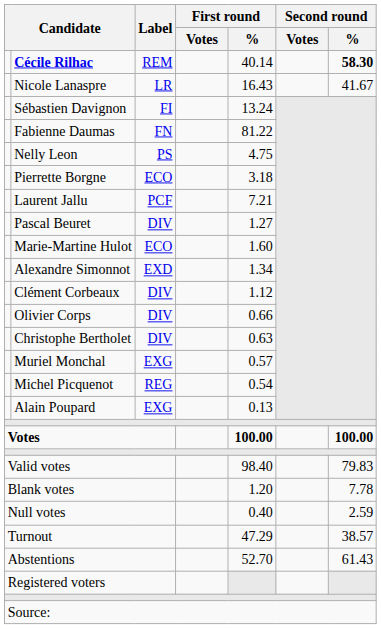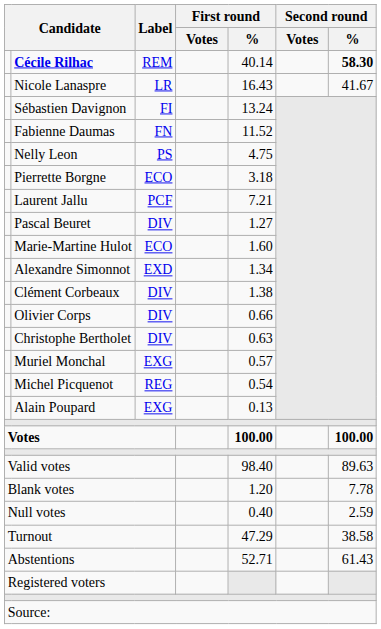Fabienne Daumas | First round / %: 81.22 -> 11.52
Clément Corbeaux | First round / %: 1.12 -> 1.38
Valid votes | Second round / %: 79.83 -> 89.63
Turnout | Second round / %: 38.57 -> 38.58
Abstentions | First round / %: 52.70 -> 52.71
